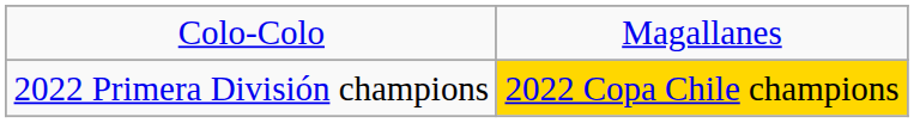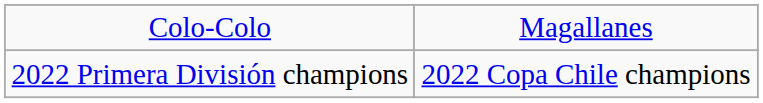2022 Primera División champions | column 2: gold background -> no background
